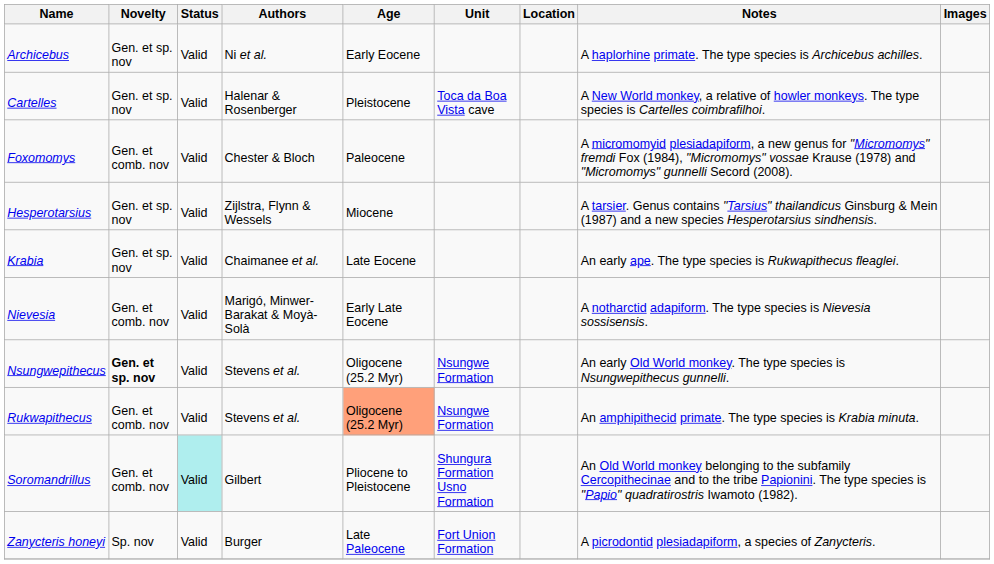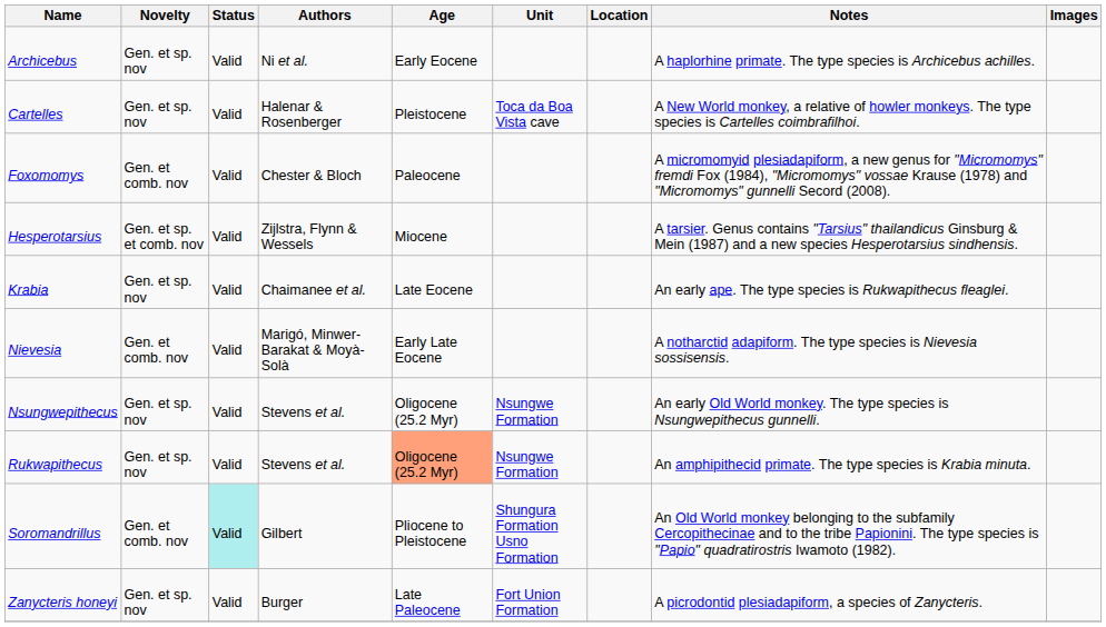Hesperotarsius | Novelty: Gen. et sp. nov -> Gen. et sp. et comb. nov
Nsungwepithecus | Novelty: bold -> normal
Rukwapithecus | Novelty: Gen. et comb. nov -> Gen. et sp. nov
Zanycteris honeyi | Novelty: Sp. nov -> Gen. et sp. nov
